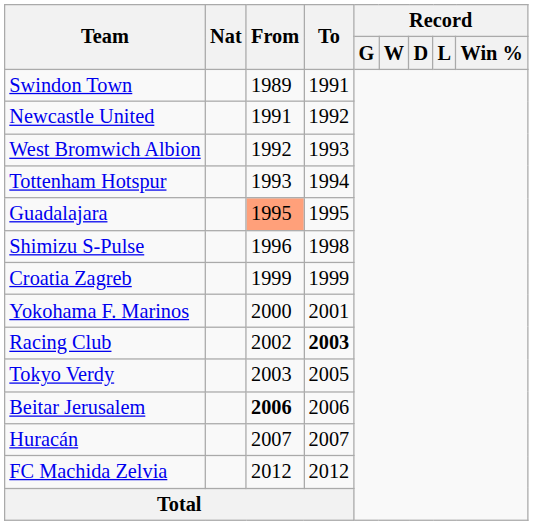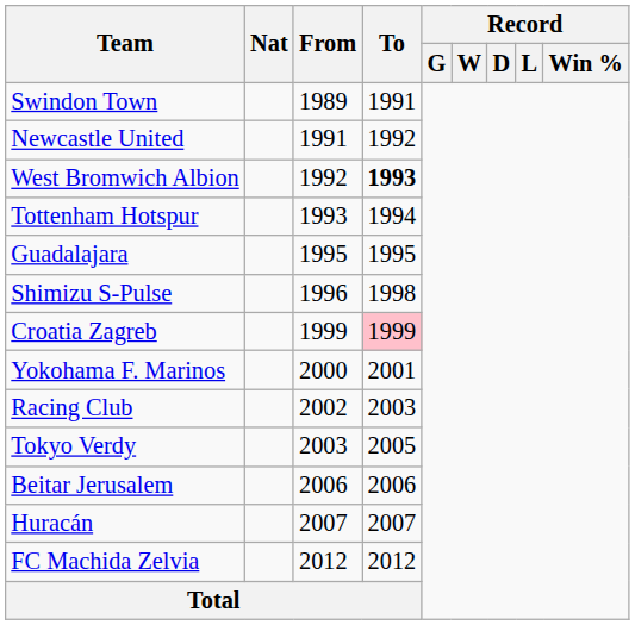West Bromwich Albion | To: normal -> bold
Guadalajara | From: lightsalmon background -> no background
Croatia Zagreb | To: no background -> pink background
Racing Club | To: bold -> normal
Beitar Jerusalem | From: bold -> normal
